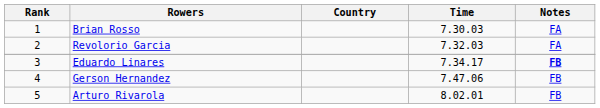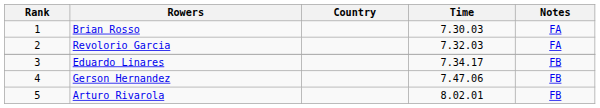Eduardo Linares | Notes: bold -> normal
